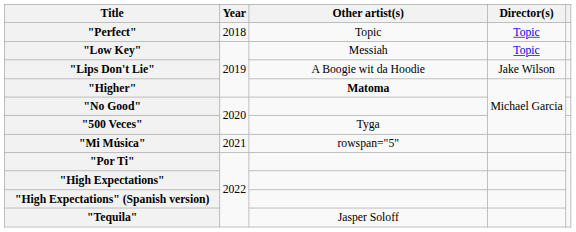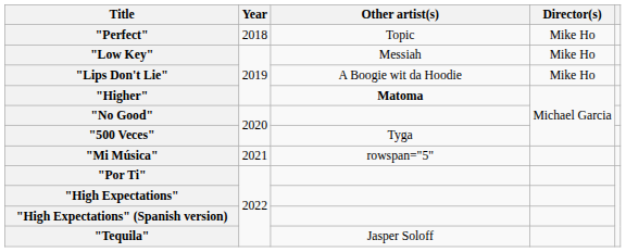"Perfect" | Director(s): Topic -> Mike Ho
"Low Key" | Director(s): Topic -> Mike Ho
"Lips Don't Lie" | Director(s): Jake Wilson -> Mike Ho
